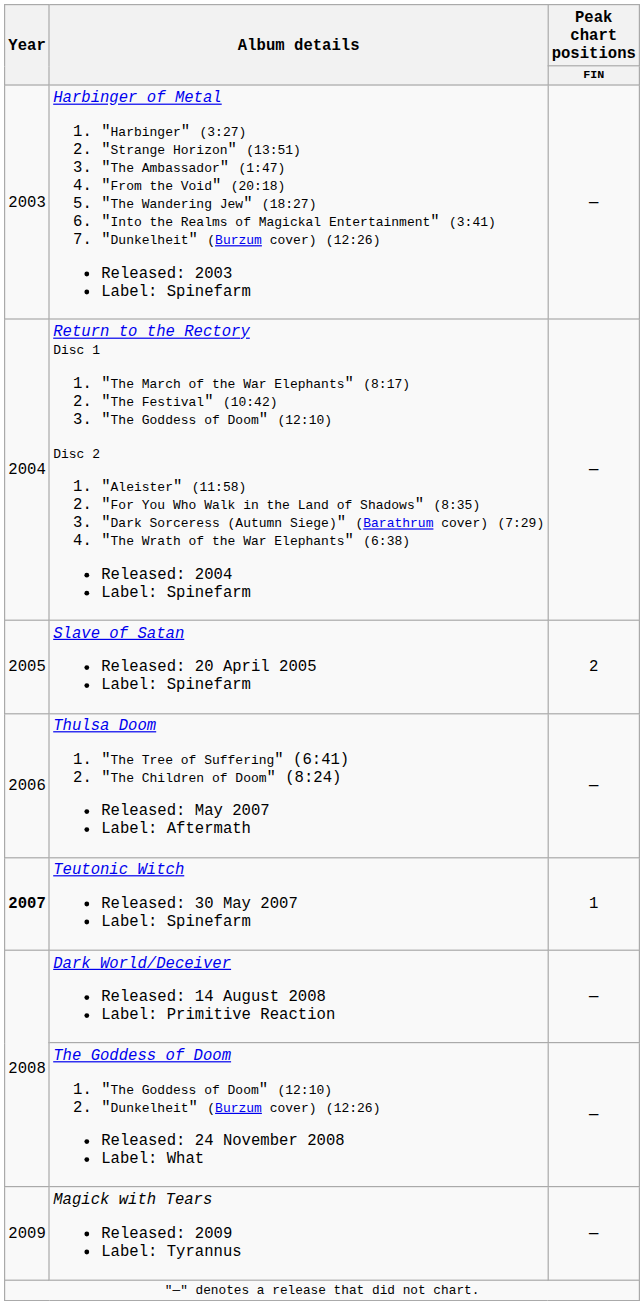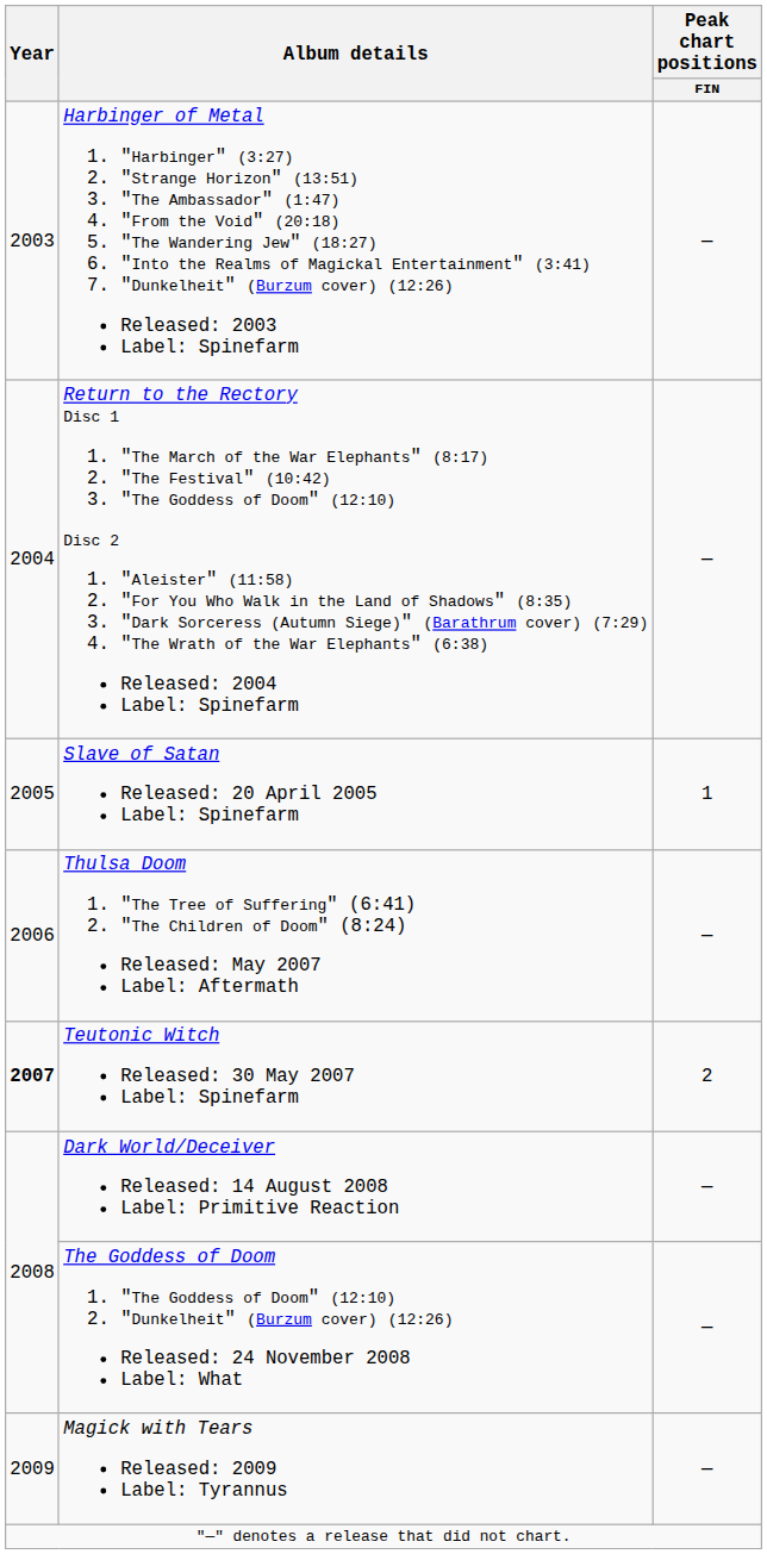Slave of Satan Released: 20 April 2005 Label: Spinefarm | Peak chart positions / FIN: 2 -> 1
Teutonic Witch Released: 30 May 2007 Label: Spinefarm | Peak chart positions / FIN: 1 -> 2
